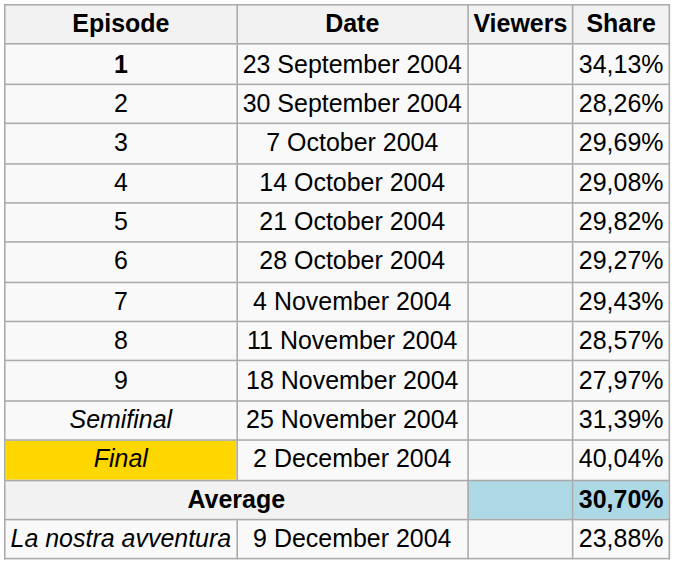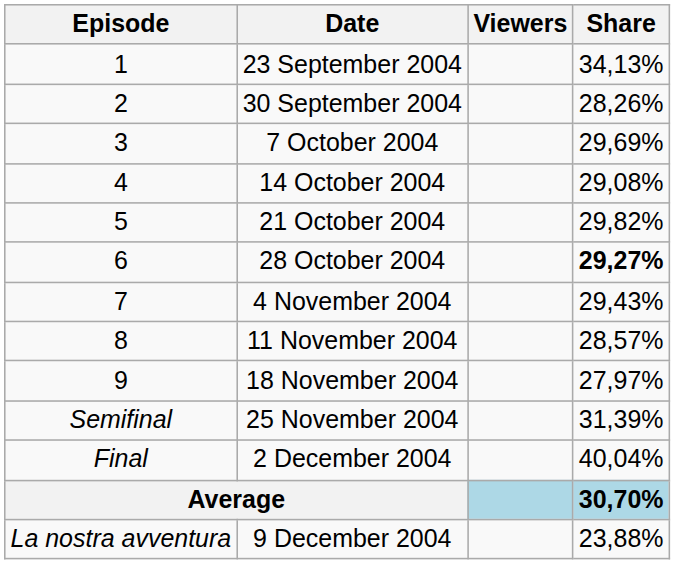23 September 2004 | Episode: bold -> normal
28 October 2004 | Share: normal -> bold
2 December 2004 | Episode: gold background -> no background
